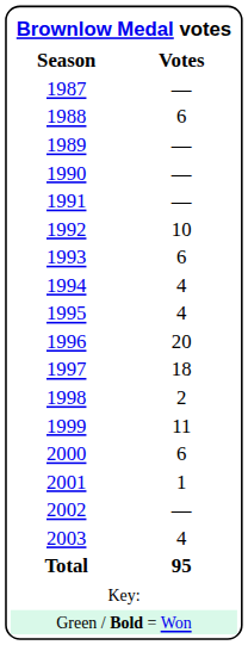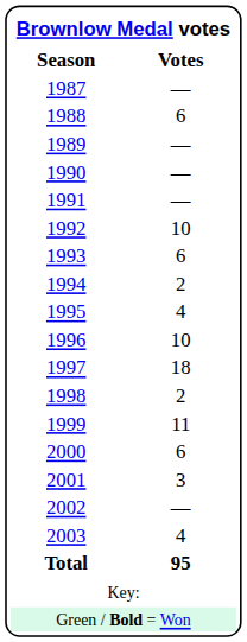1994 | Votes: 4 -> 2
1996 | Votes: 20 -> 10
2001 | Votes: 1 -> 3
